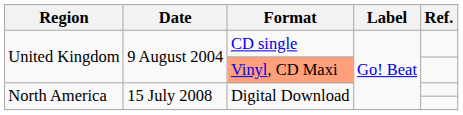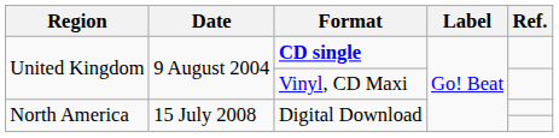CD single | Format: normal -> bold
Vinyl, CD Maxi | Format: lightsalmon background -> no background
